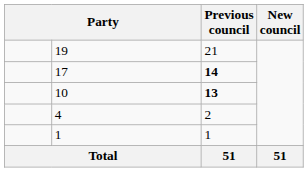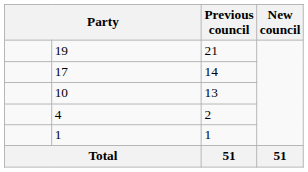17 | Previous council: bold -> normal
10 | Previous council: bold -> normal
